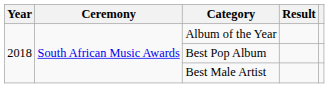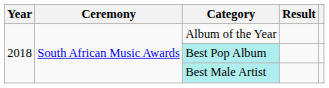Best Pop Album | Category: no background -> paleturquoise background
Best Male Artist | Category: no background -> paleturquoise background
